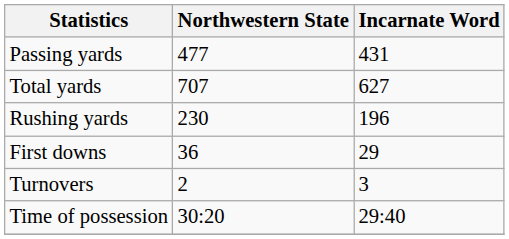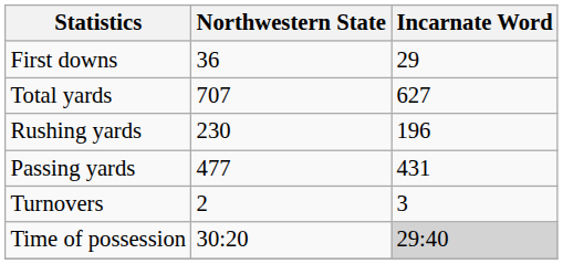rows swapped: First downs <-> Passing yards
Time of possession | Incarnate Word: no background -> lightgrey background
